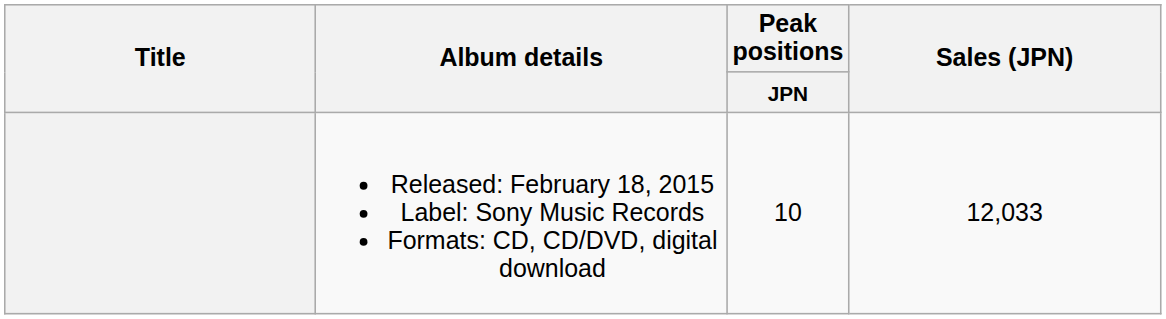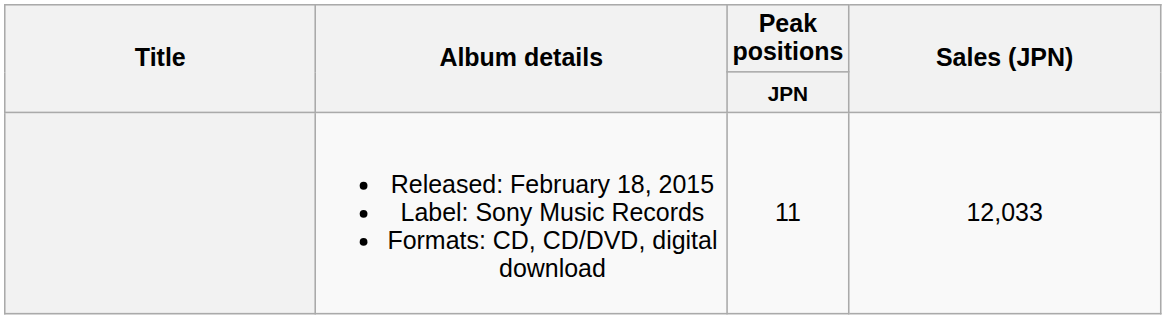row 3 | Peak positions / JPN: 10 -> 11
